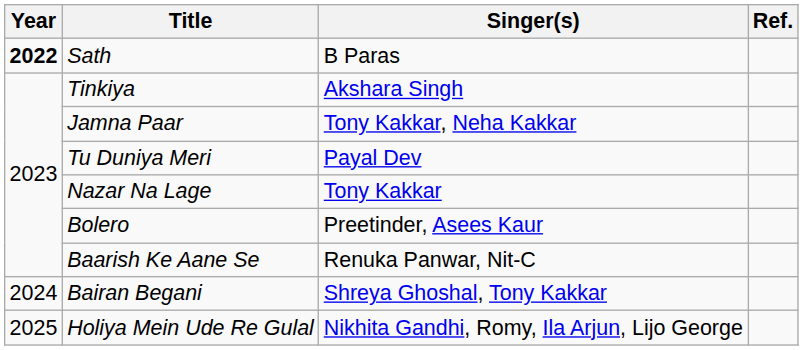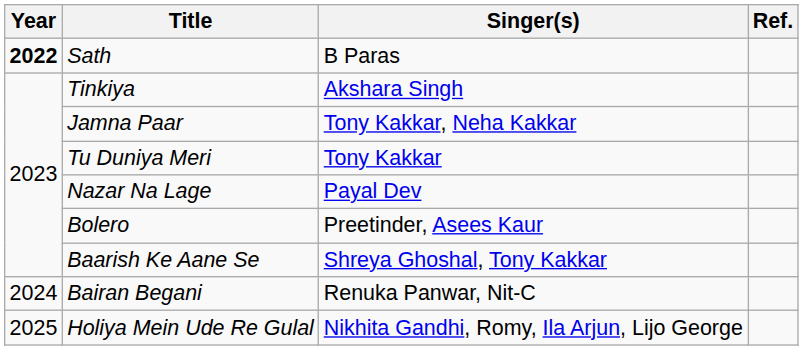Tu Duniya Meri | Singer(s): Payal Dev -> Tony Kakkar
Nazar Na Lage | Singer(s): Tony Kakkar -> Payal Dev
Baarish Ke Aane Se | Singer(s): Renuka Panwar, Nit-C -> Shreya Ghoshal, Tony Kakkar
Bairan Begani | Singer(s): Shreya Ghoshal, Tony Kakkar -> Renuka Panwar, Nit-C
